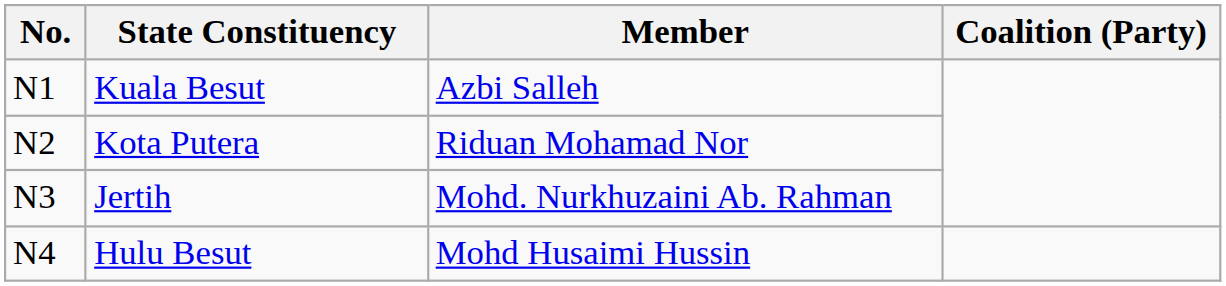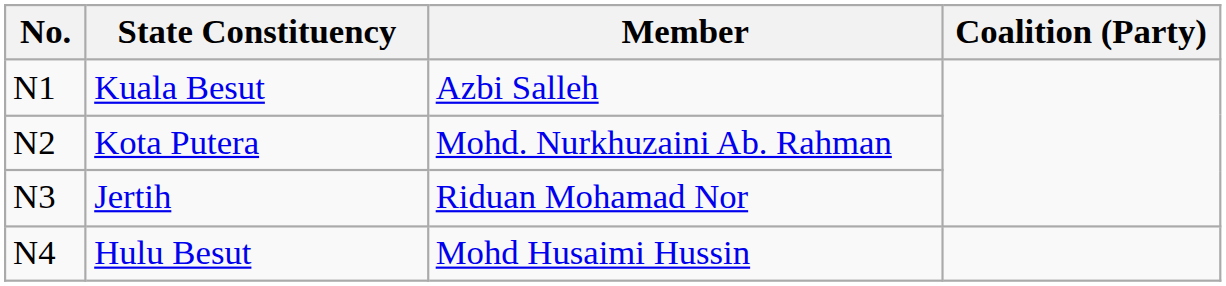Kota Putera | Member: Riduan Mohamad Nor -> Mohd. Nurkhuzaini Ab. Rahman
Jertih | Member: Mohd. Nurkhuzaini Ab. Rahman -> Riduan Mohamad Nor
